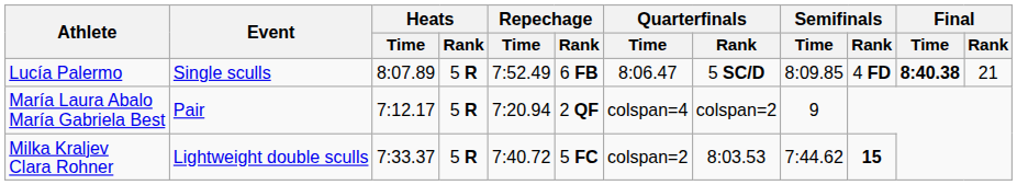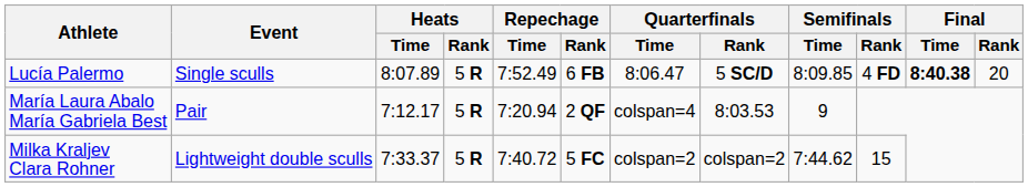Lucía Palermo | Final / Rank: 21 -> 20
María Laura Abalo María Gabriela Best | Quarterfinals / Rank: colspan=2 -> 8:03.53
Milka Kraljev Clara Rohner | Quarterfinals / Rank: 8:03.53 -> colspan=2
Milka Kraljev Clara Rohner | Semifinals / Rank: bold -> normal
